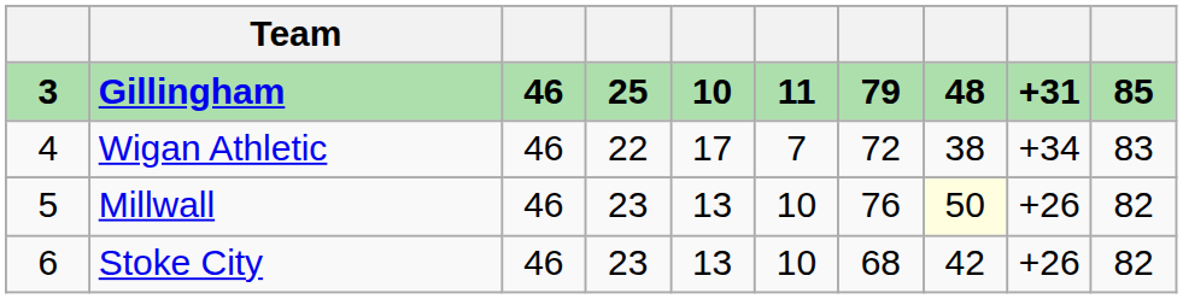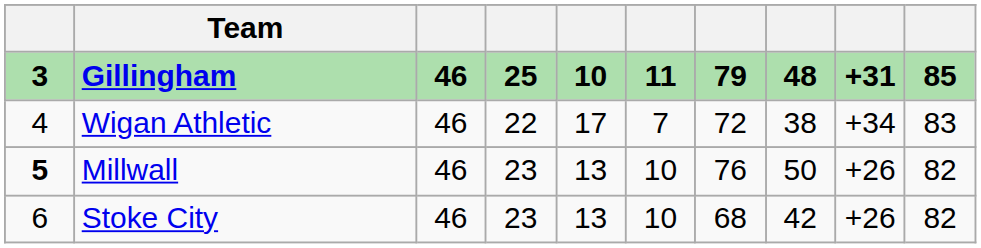Millwall | column 1: normal -> bold
Millwall | column 8: lightyellow background -> no background
